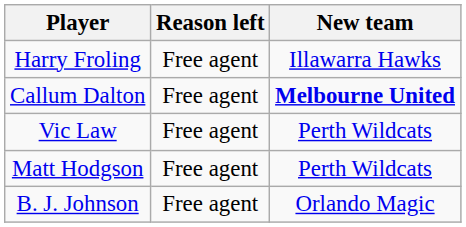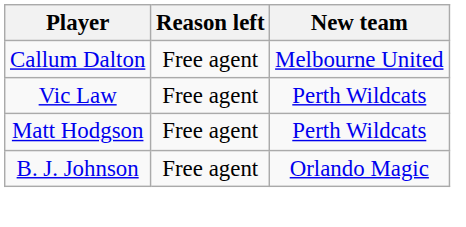- row: Harry Froling | Free agent | Illawarra Hawks
Callum Dalton | New team: bold -> normal
